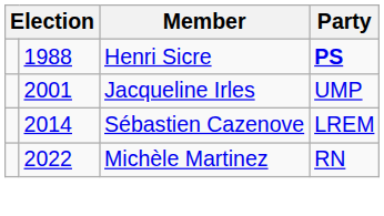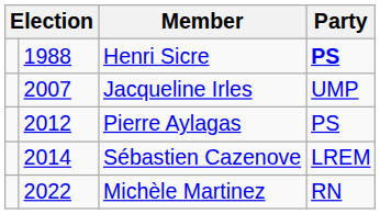Jacqueline Irles | column 2: 2001 -> 2007
+ row: 2012 | Pierre Aylagas | PS
